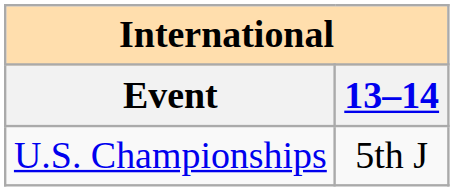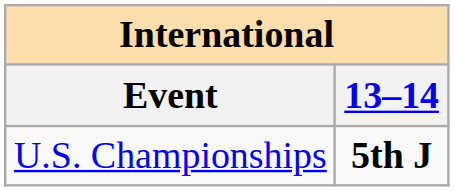U.S. Championships | 13–14: normal -> bold
